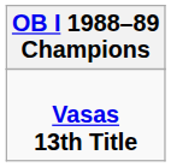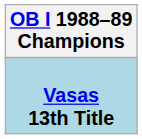row 2 | column 1: no background -> lightblue background
